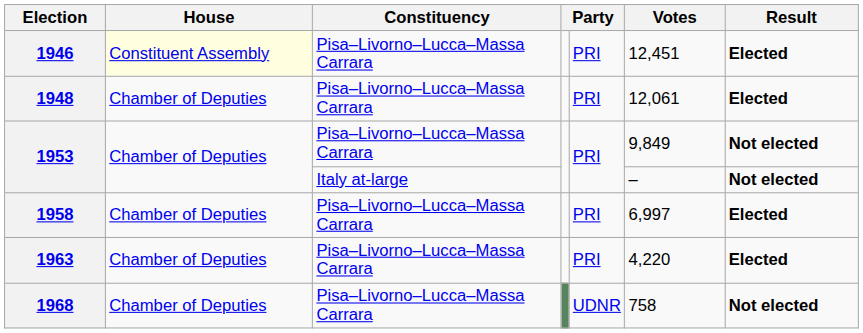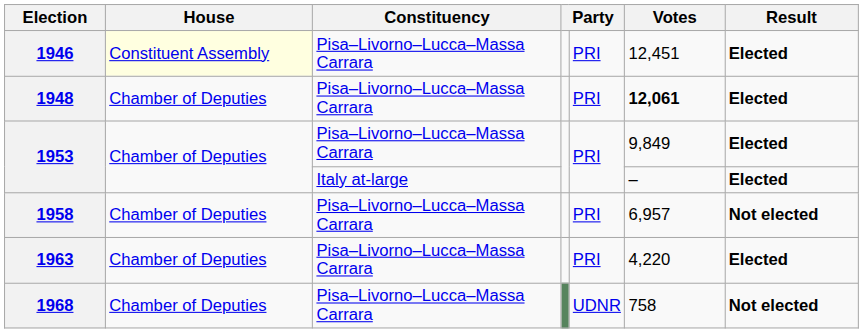1948 | Votes: normal -> bold
1953 / Pisa–Livorno–Lucca–Massa Carrara | Result: Not elected -> Elected
1953 / Italy at-large | Result: Not elected -> Elected
1958 | Votes: 6,997 -> 6,957
1958 | Result: Elected -> Not elected
